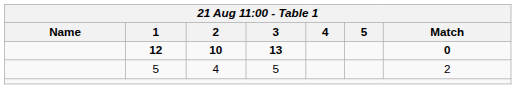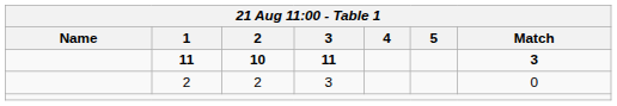row 3 | 1: 12 -> 11
row 3 | 3: 13 -> 11
row 3 | Match: 0 -> 3
row 4 | 1: 5 -> 2
row 4 | 2: 4 -> 2
row 4 | 3: 5 -> 3
row 4 | Match: 2 -> 0
